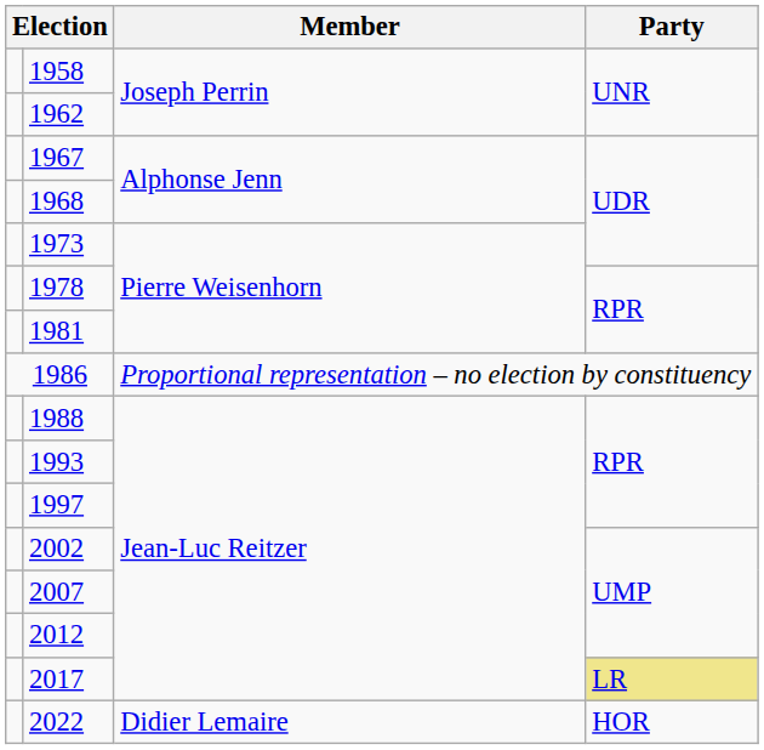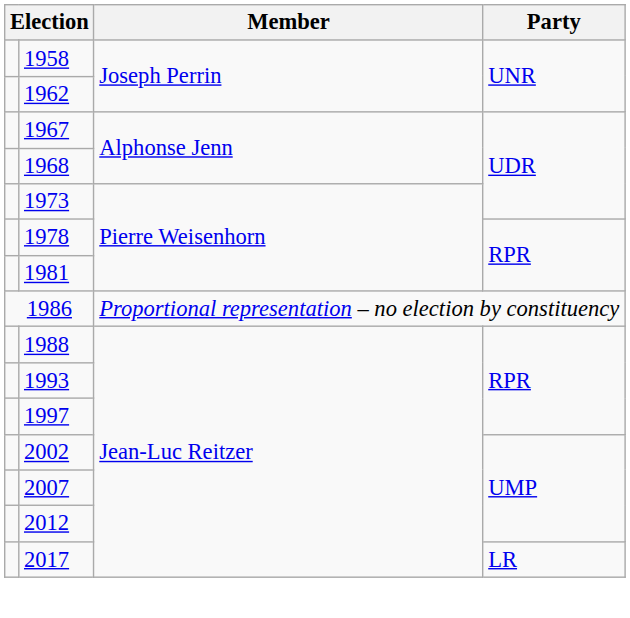2017 | Party: khaki background -> no background
- row: 2022 | Didier Lemaire | HOR
